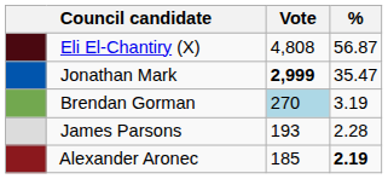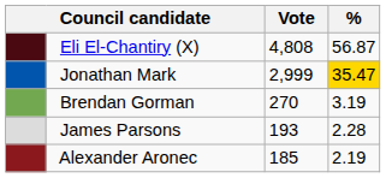Jonathan Mark | Vote: bold -> normal
Jonathan Mark | %: no background -> gold background
Brendan Gorman | Vote: lightblue background -> no background
Alexander Aronec | %: bold -> normal
